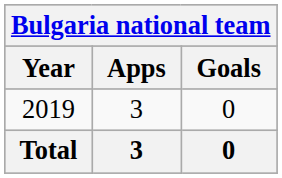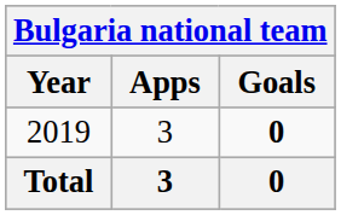2019 | Goals: normal -> bold
